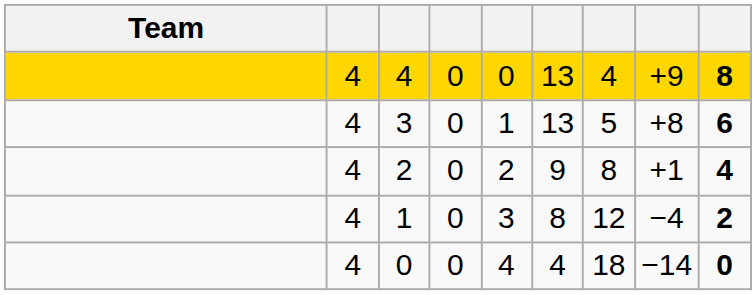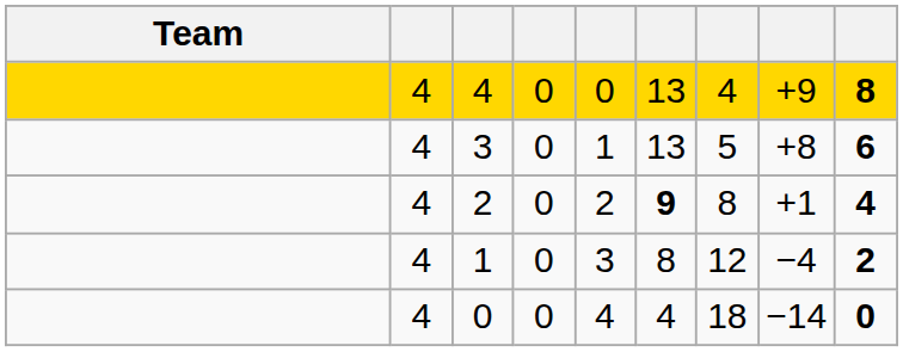row 4 | column 6: normal -> bold
